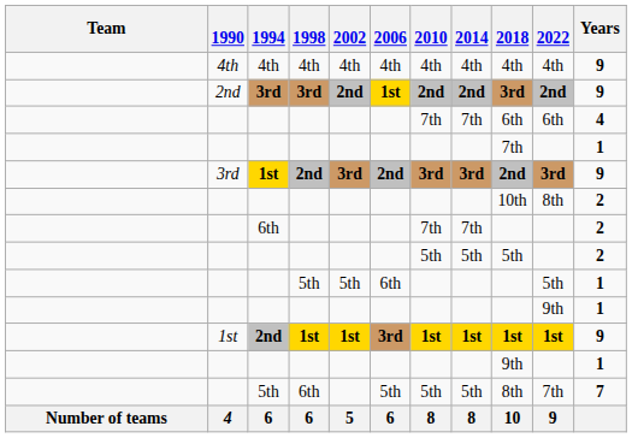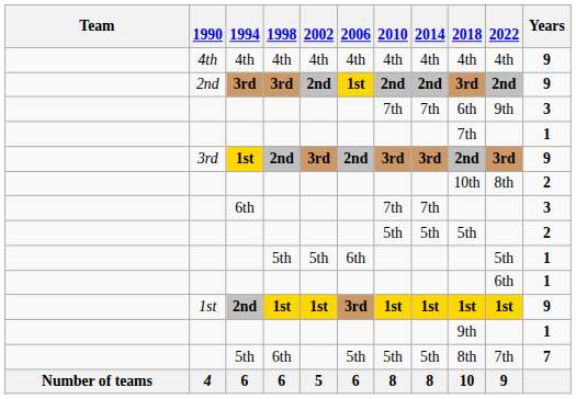row 4 | 2022: 6th -> 9th
row 4 | Years: 4 -> 3
row 8 | Years: 2 -> 3
row 11 | 2022: 9th -> 6th
